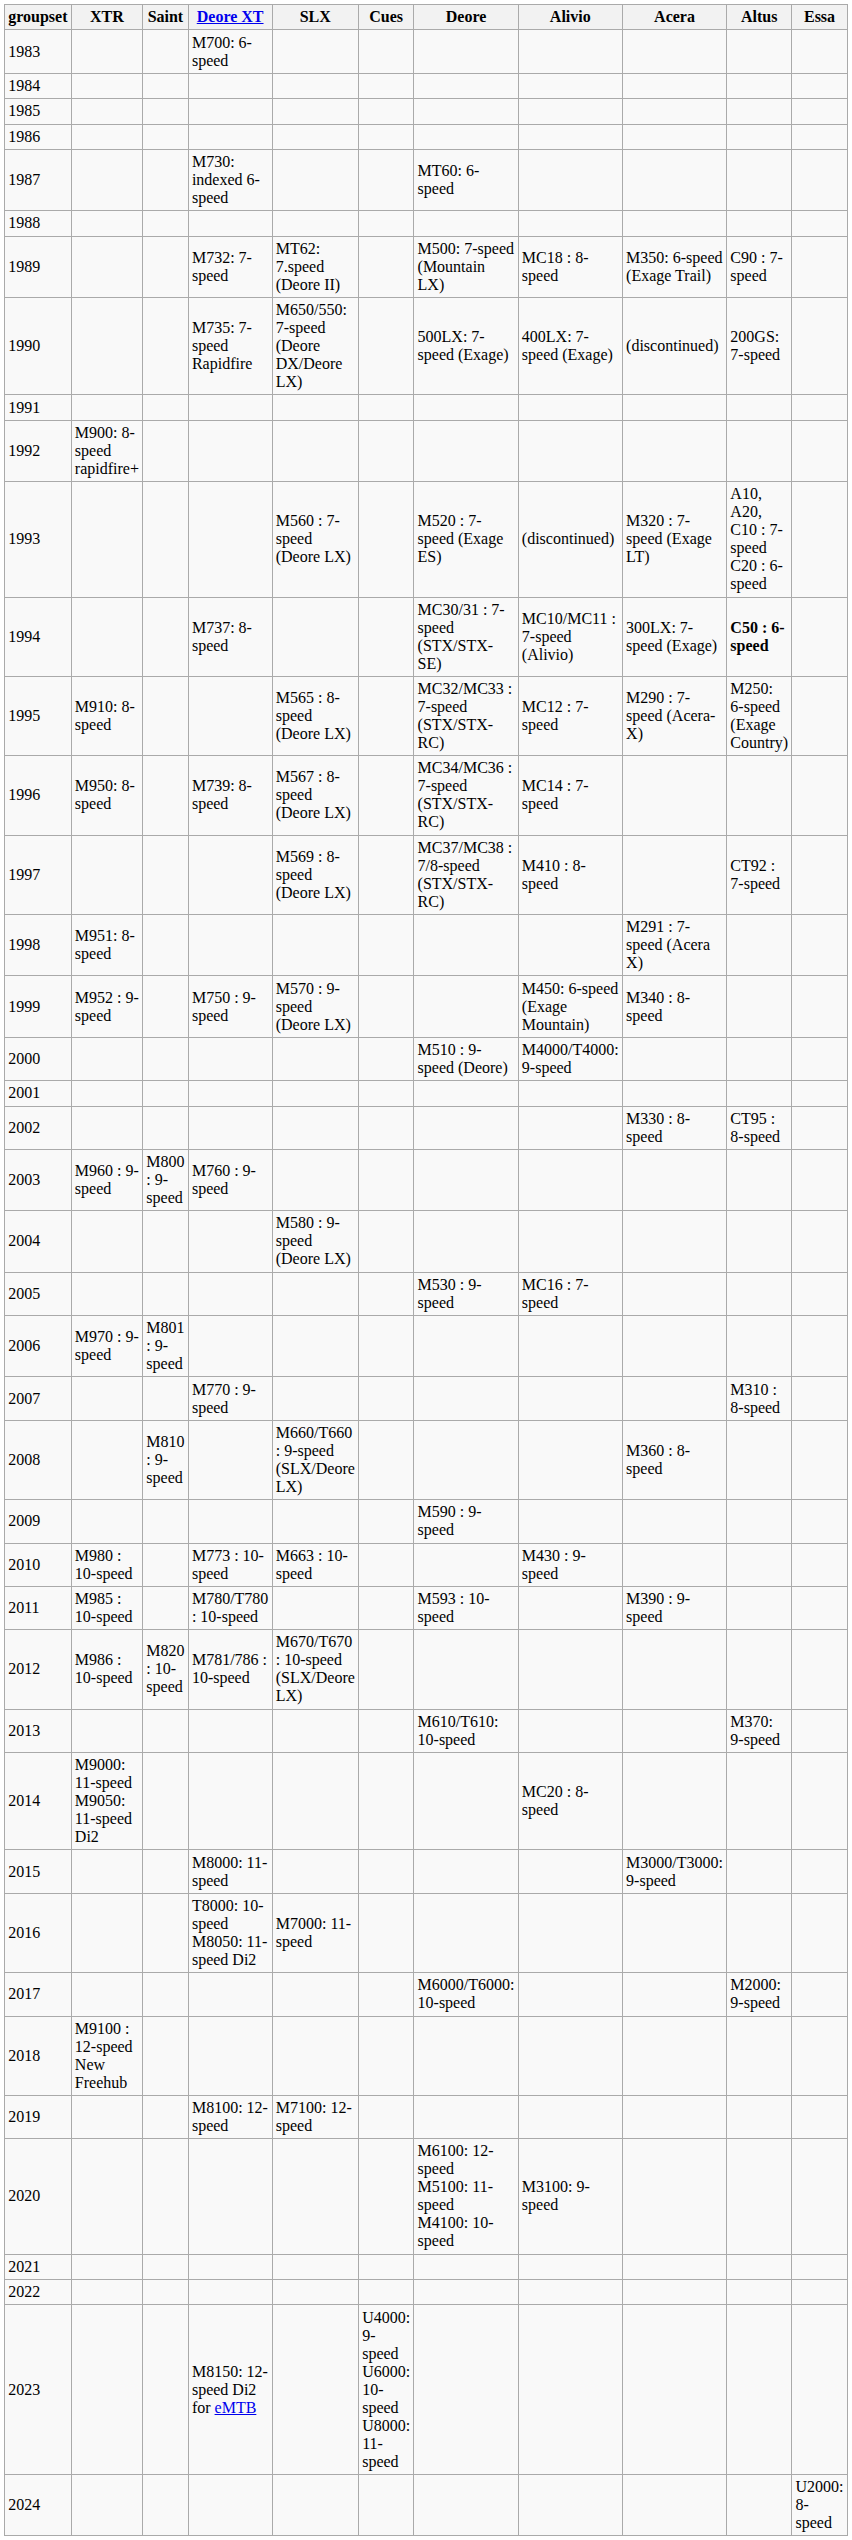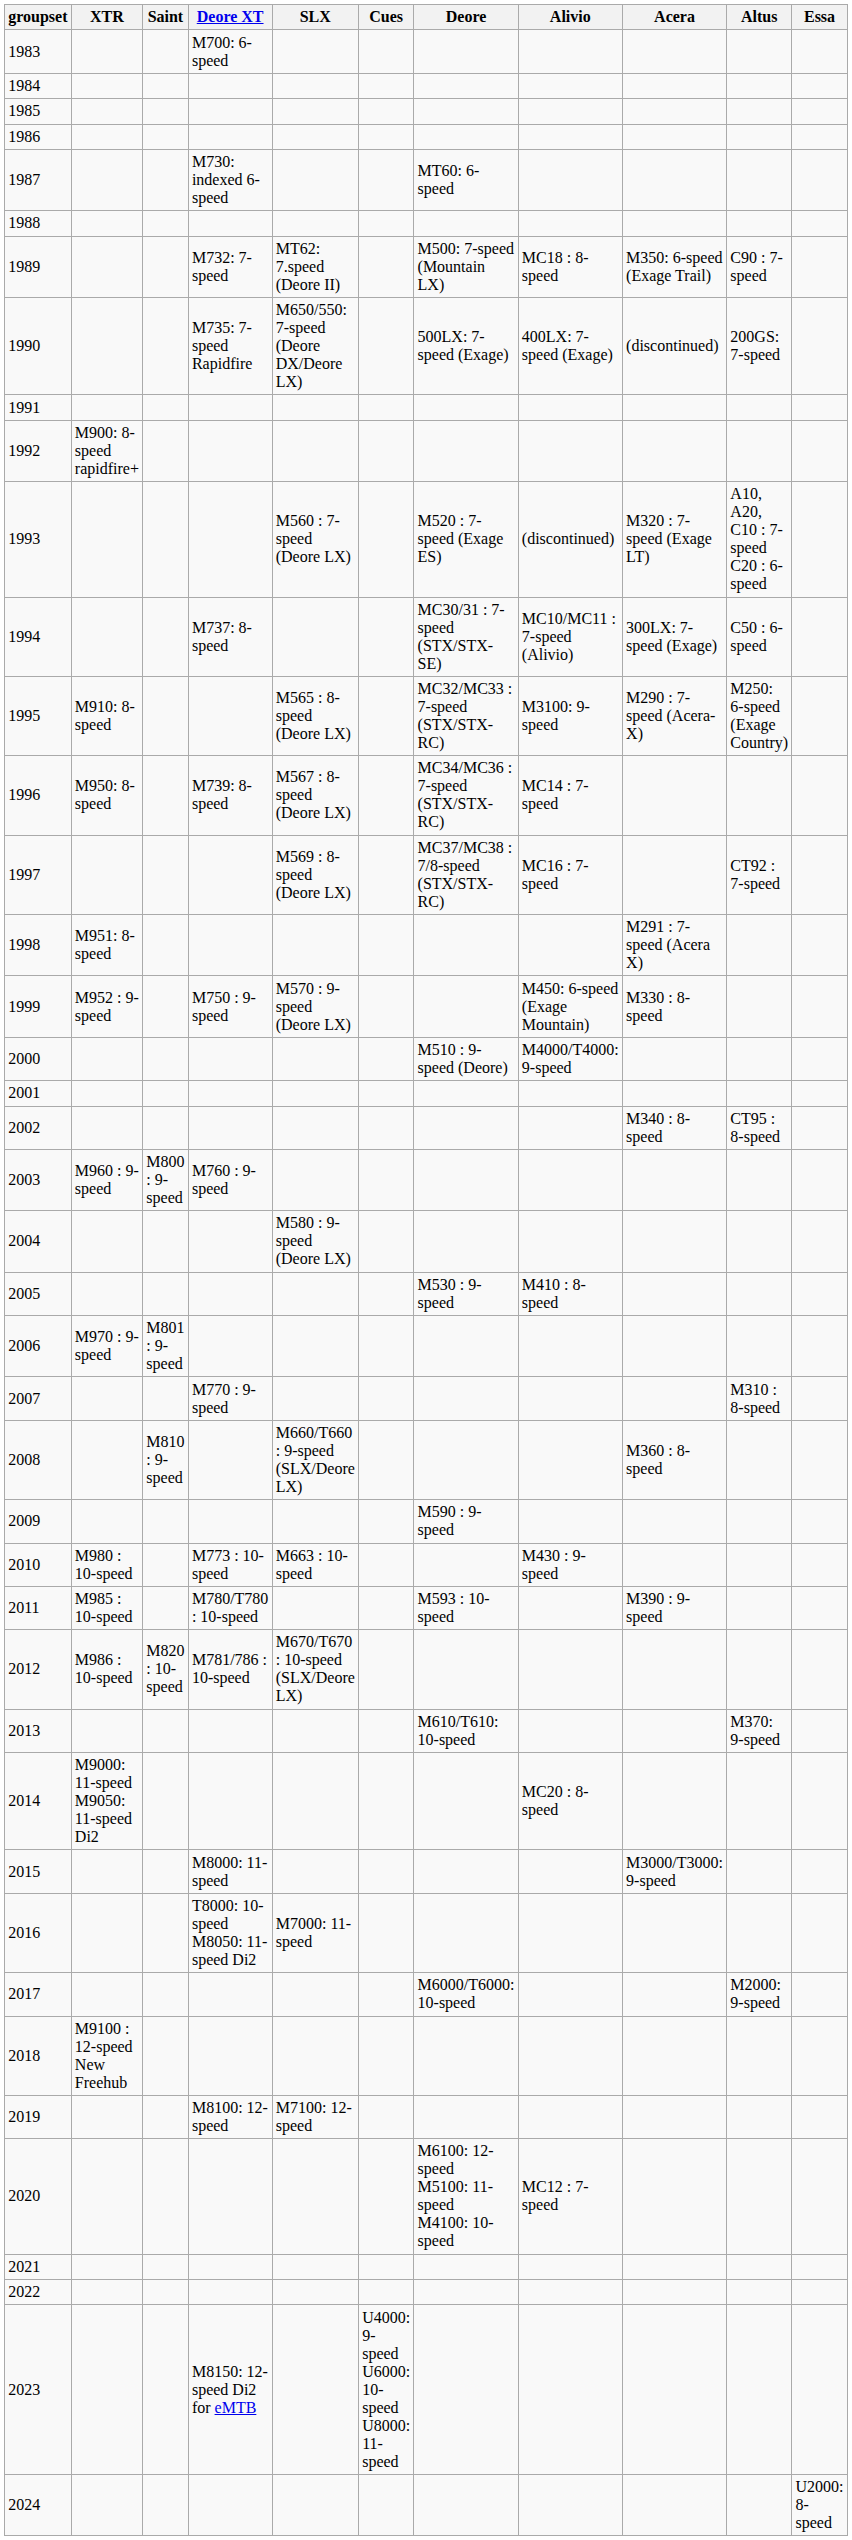1994 | Altus: bold -> normal
1995 | Alivio: MC12 : 7-speed -> M3100: 9-speed
1997 | Alivio: M410 : 8-speed -> MC16 : 7-speed
1999 | Acera: M340 : 8-speed -> M330 : 8-speed
2002 | Acera: M330 : 8-speed -> M340 : 8-speed
2005 | Alivio: MC16 : 7-speed -> M410 : 8-speed
2020 | Alivio: M3100: 9-speed -> MC12 : 7-speed
